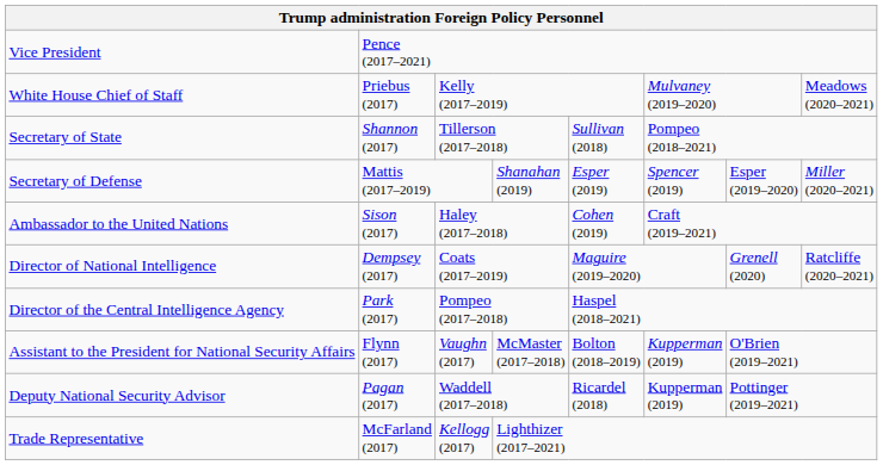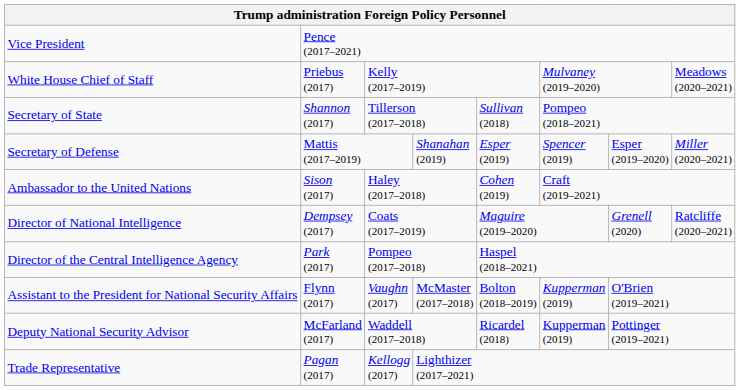Deputy National Security Advisor | column 2: Pagan (2017) -> McFarland (2017)
Trade Representative | column 2: McFarland (2017) -> Pagan (2017)
